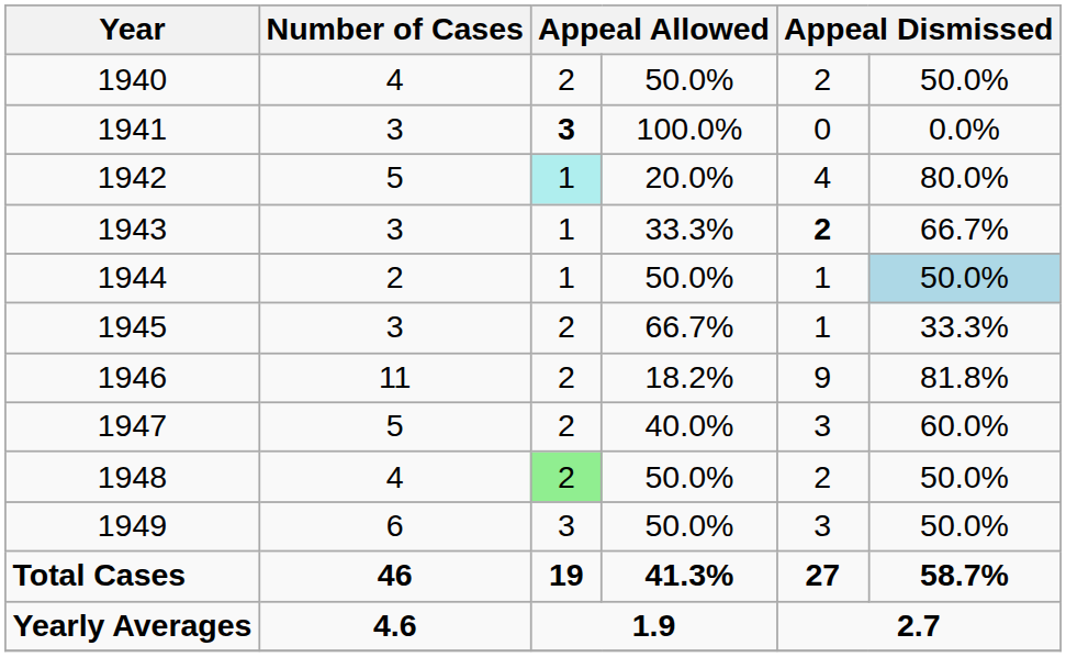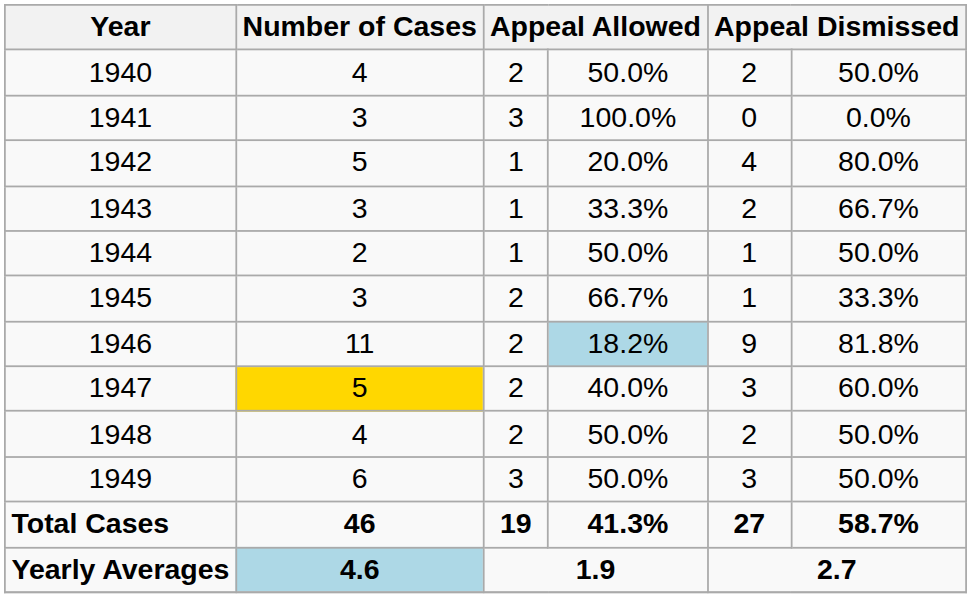1941 | column 3: bold -> normal
1942 | column 3: paleturquoise background -> no background
1943 | column 5: bold -> normal
1944 | column 6: lightblue background -> no background
1946 | column 4: no background -> lightblue background
1947 | Number of Cases: no background -> gold background
1948 | column 3: lightgreen background -> no background
Yearly Averages | Number of Cases: no background -> lightblue background
